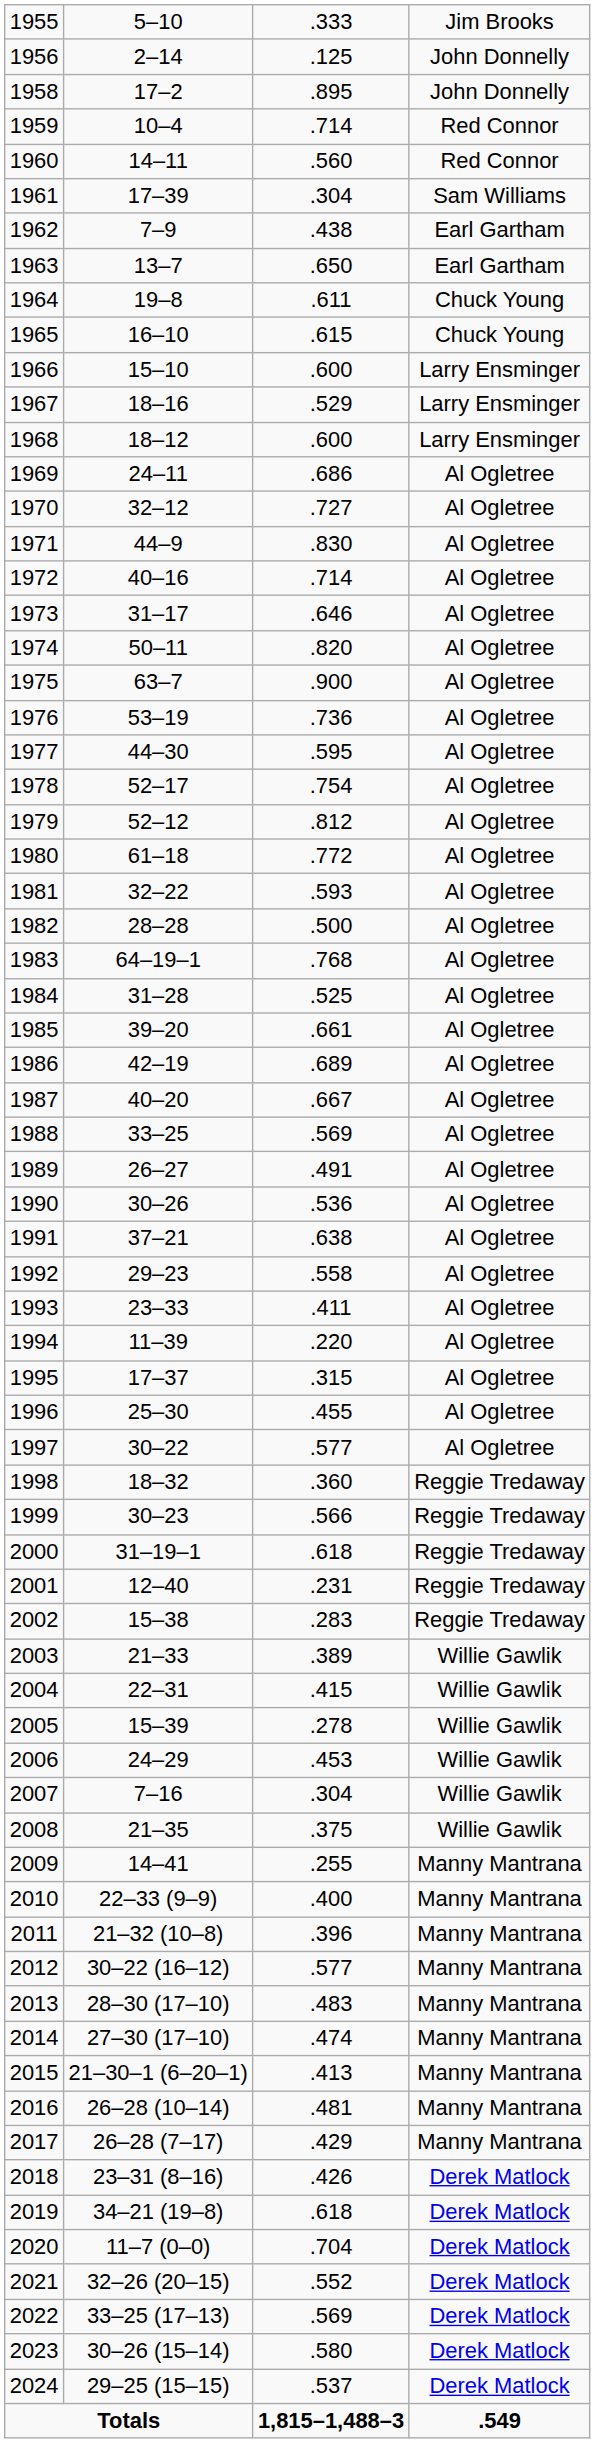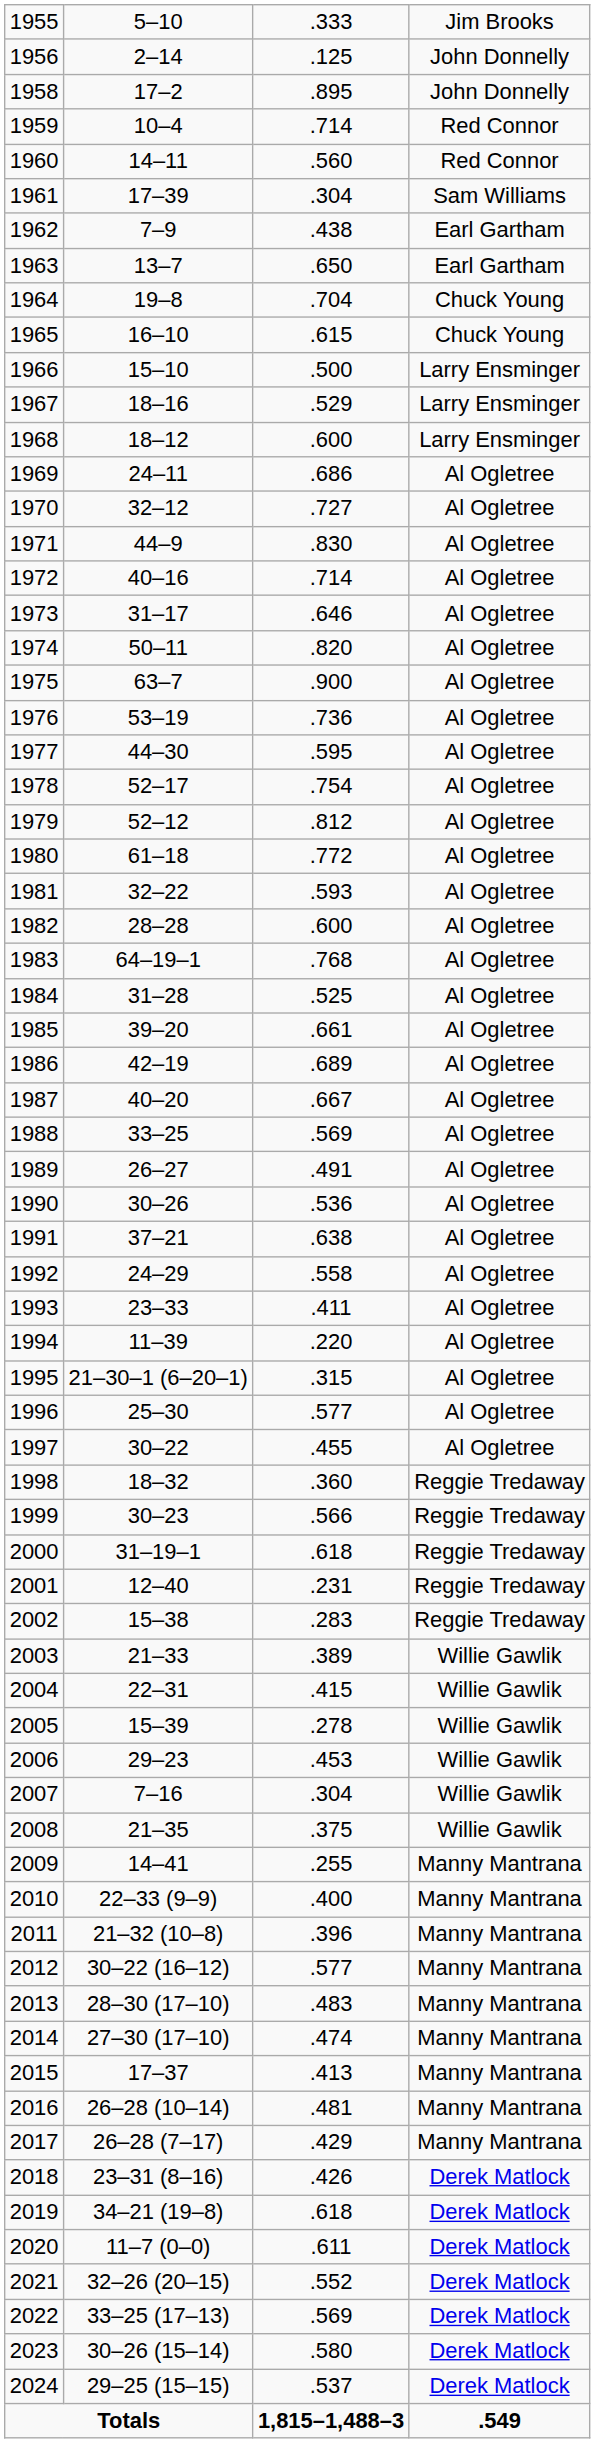1964 | column 3: .611 -> .704
1966 | column 3: .600 -> .500
1982 | column 3: .500 -> .600
1992 | column 2: 29–23 -> 24–29
1995 | column 2: 17–37 -> 21–30–1 (6–20–1)
1996 | column 3: .455 -> .577
1997 | column 3: .577 -> .455
2006 | column 2: 24–29 -> 29–23
2015 | column 2: 21–30–1 (6–20–1) -> 17–37
2020 | column 3: .704 -> .611
